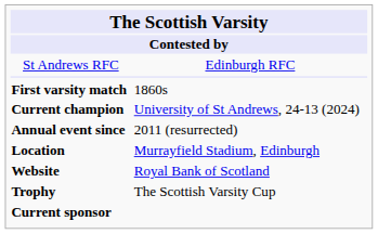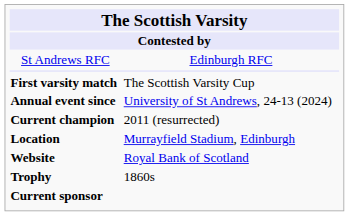row 4 | column 2: 1860s -> The Scottish Varsity Cup
row 5 | column 1: Current champion -> Annual event since
row 6 | column 1: Annual event since -> Current champion
row 9 | column 2: The Scottish Varsity Cup -> 1860s
